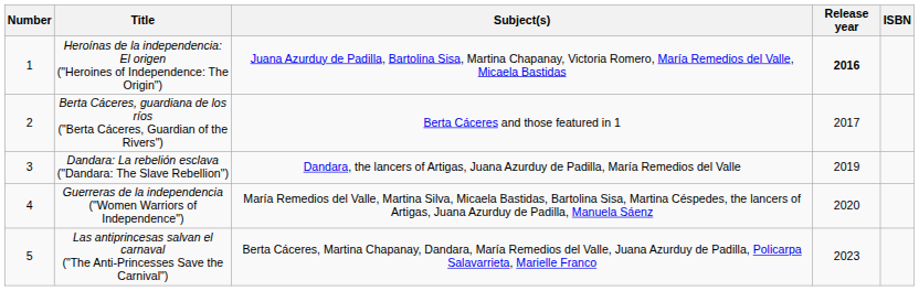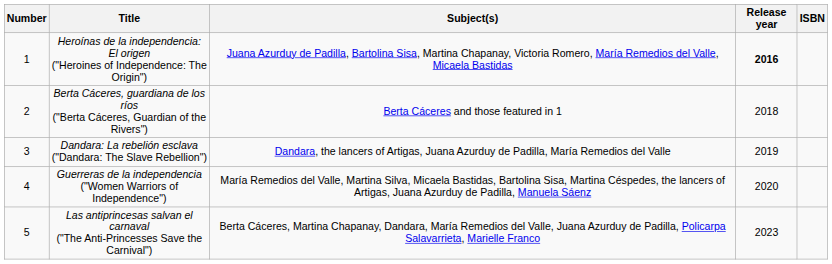row 3 | Release year: 2017 -> 2018
